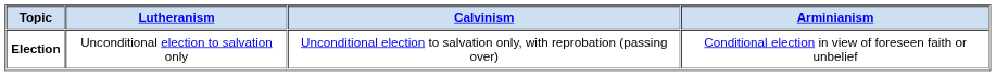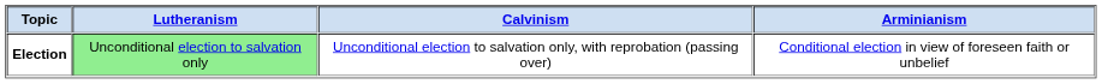Election | Lutheranism: no background -> lightgreen background
